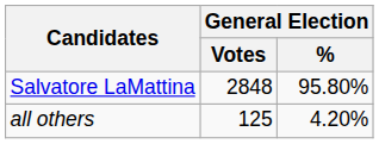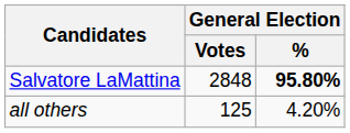Salvatore LaMattina | General Election / %: normal -> bold
